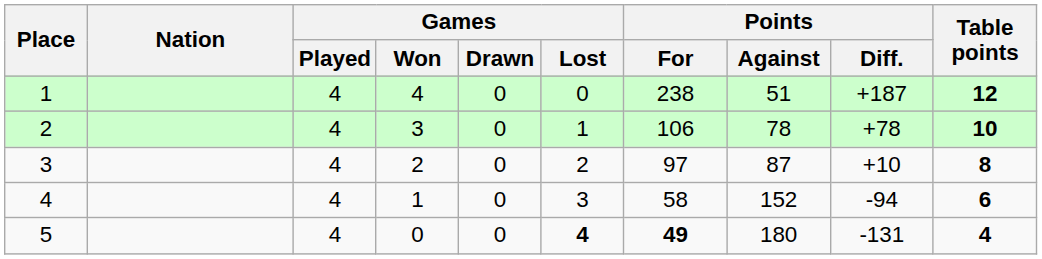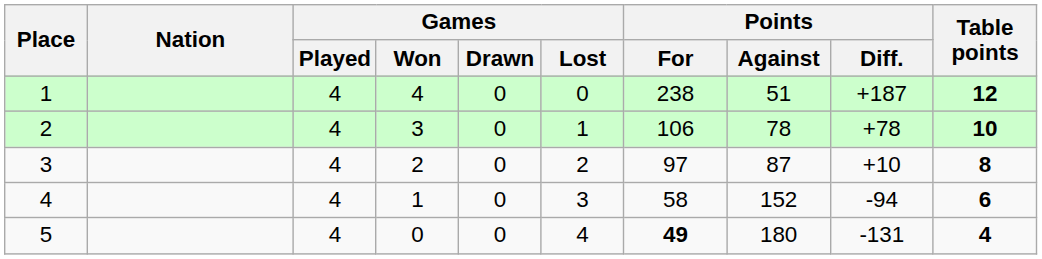5 | Games / Lost: bold -> normal
